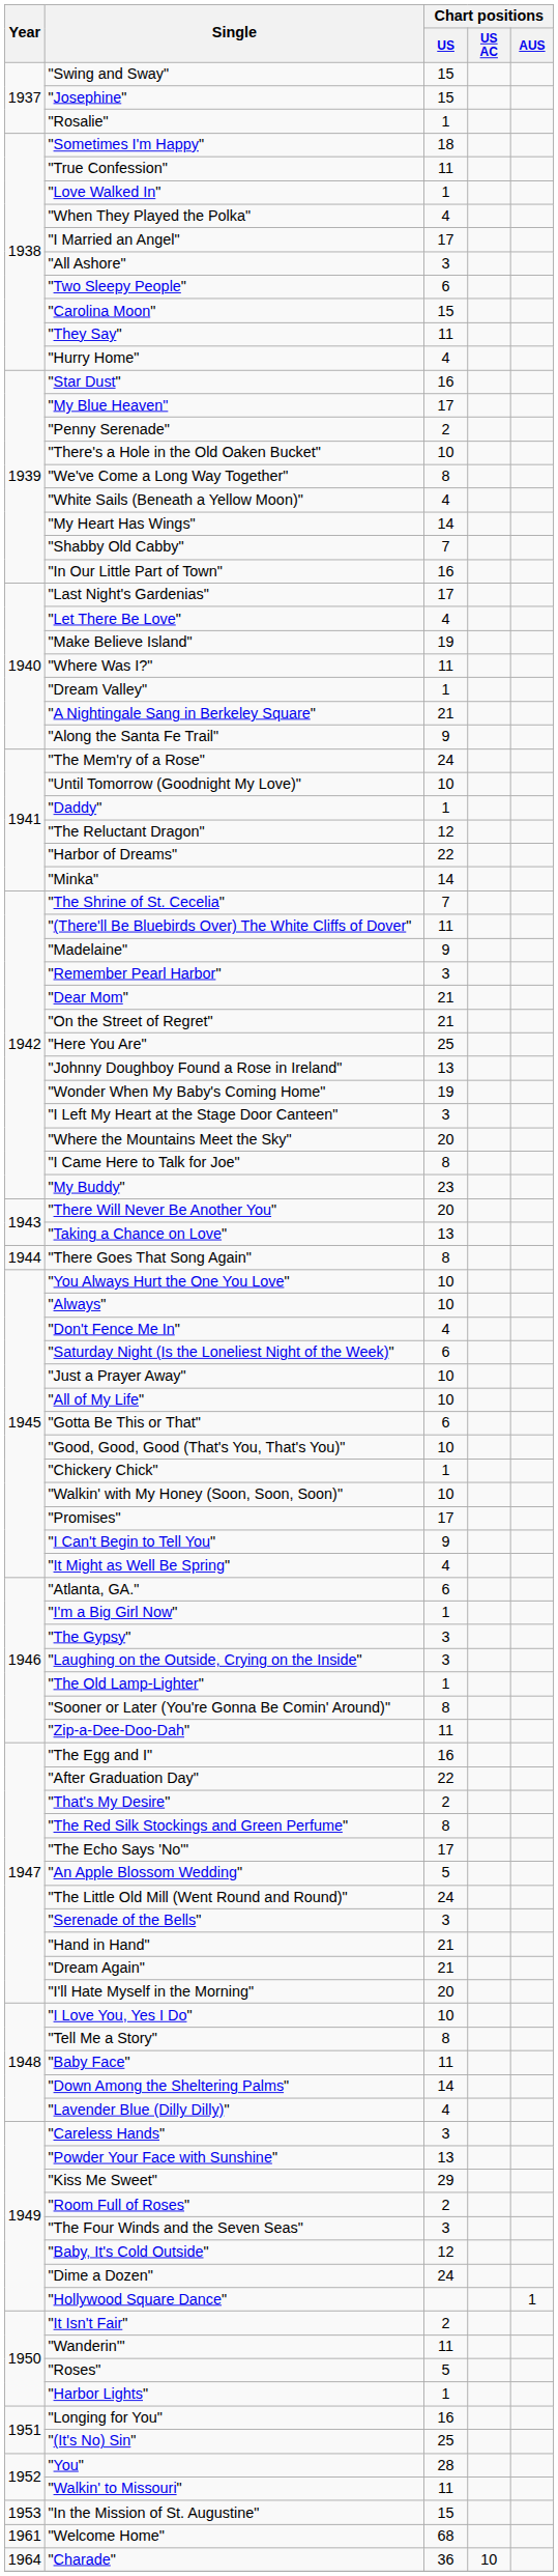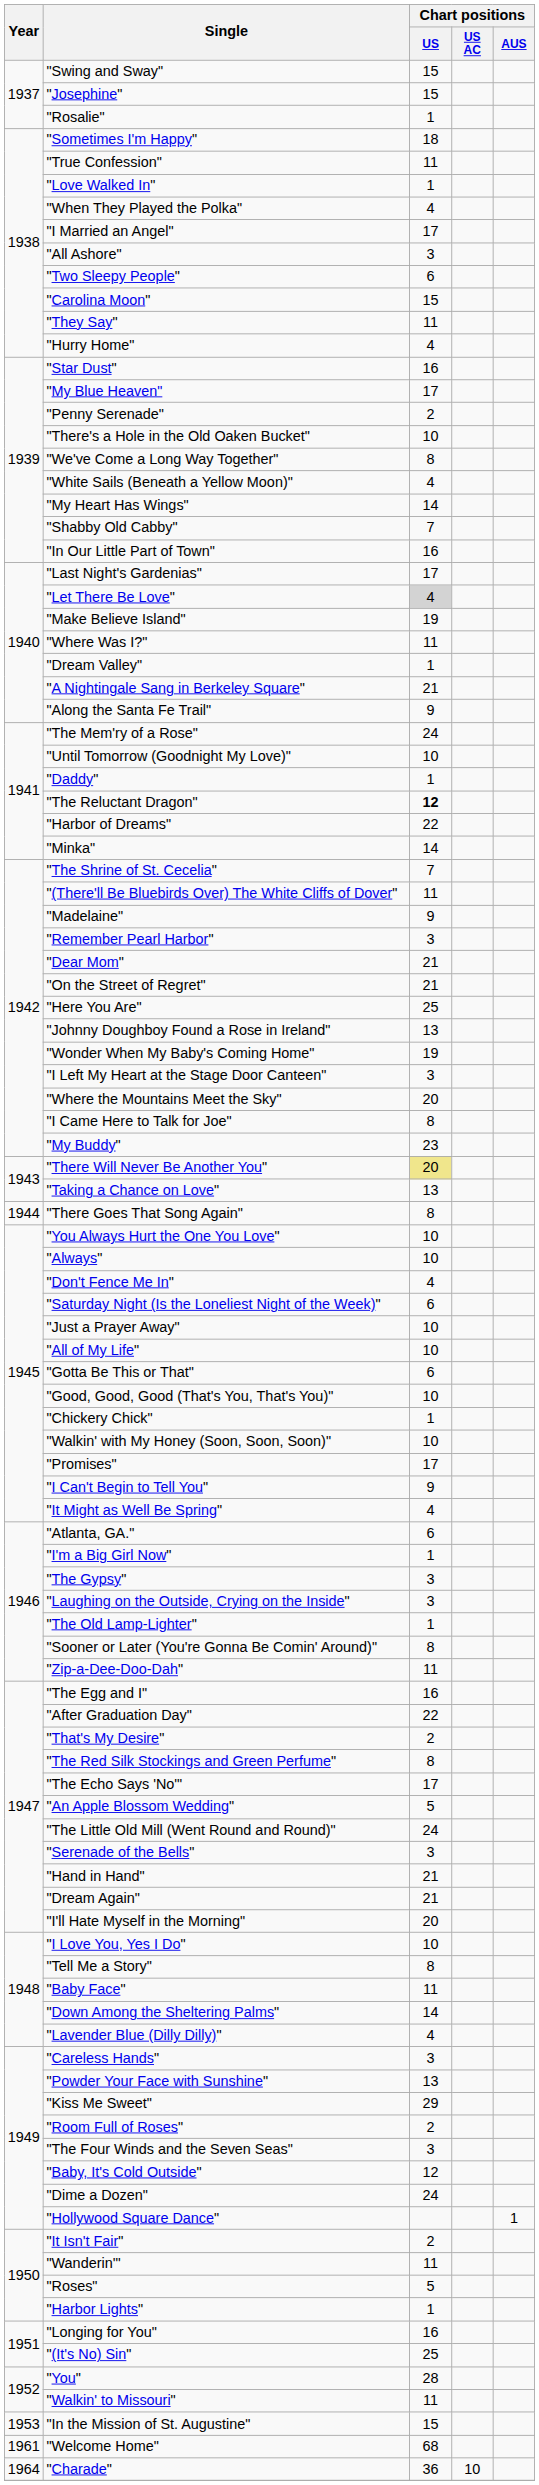"Let There Be Love" | Chart positions / US: no background -> lightgrey background
"The Reluctant Dragon" | Chart positions / US: normal -> bold
"There Will Never Be Another You" | Chart positions / US: no background -> khaki background
